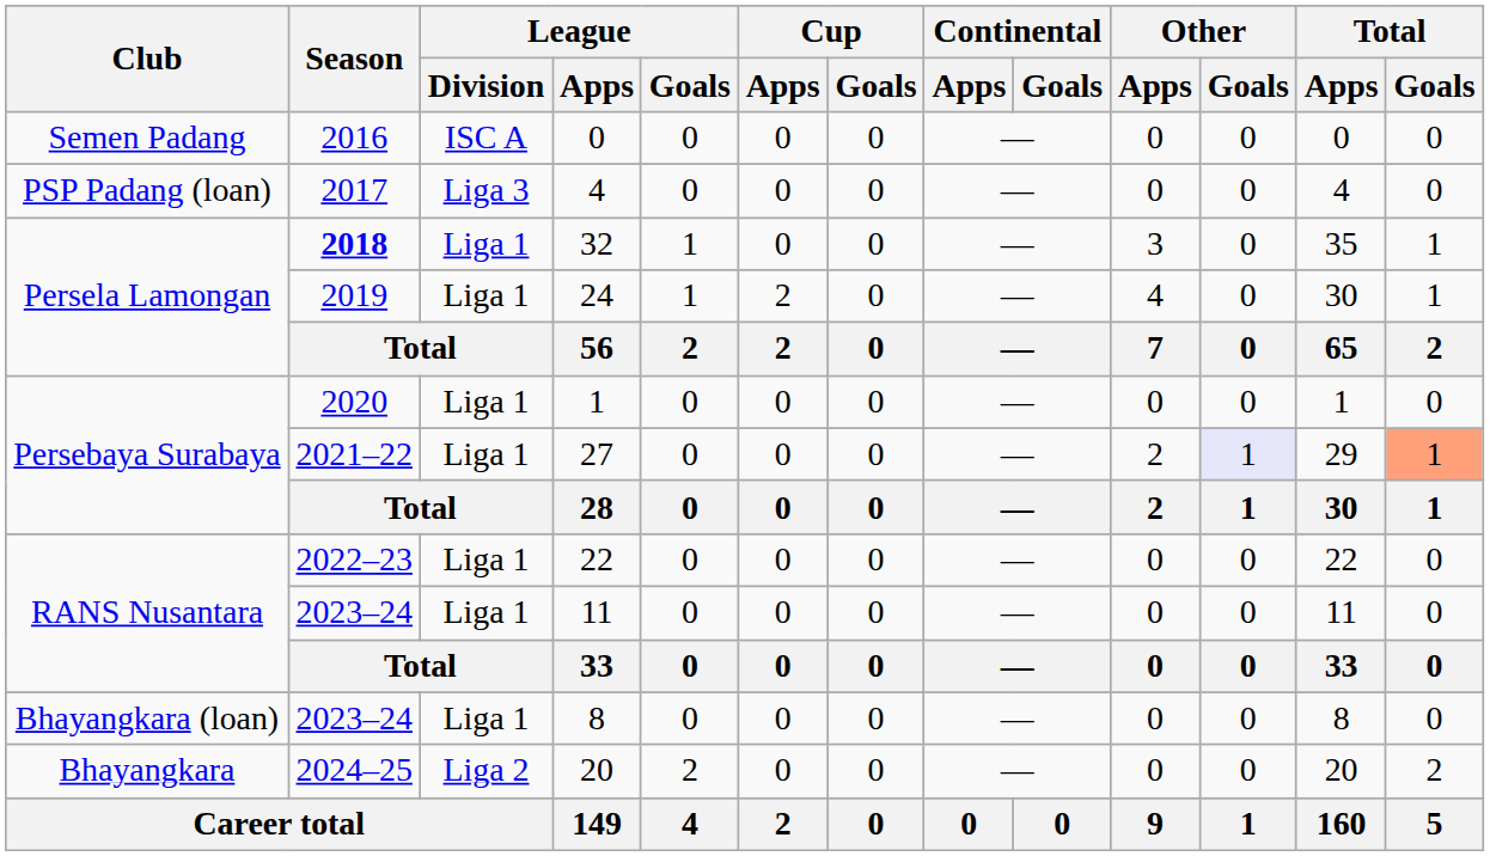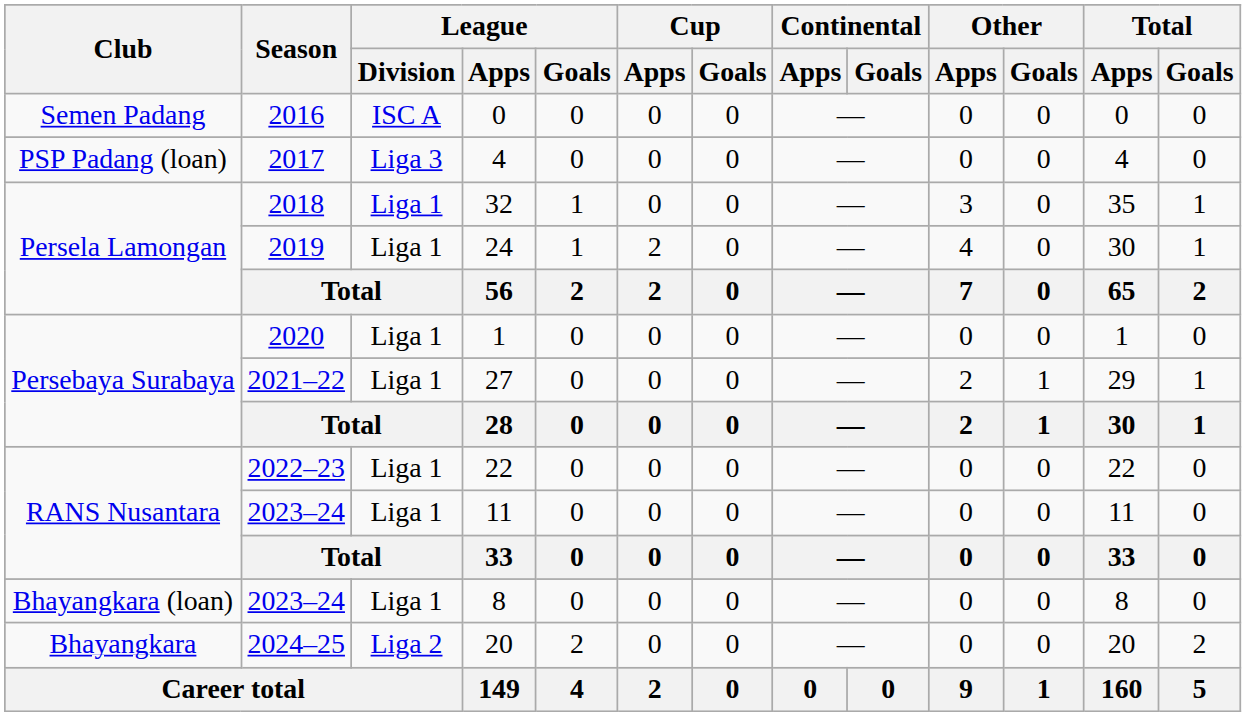32 | Season: bold -> normal
27 | Other / Goals: lavender background -> no background
27 | Total / Goals: lightsalmon background -> no background
